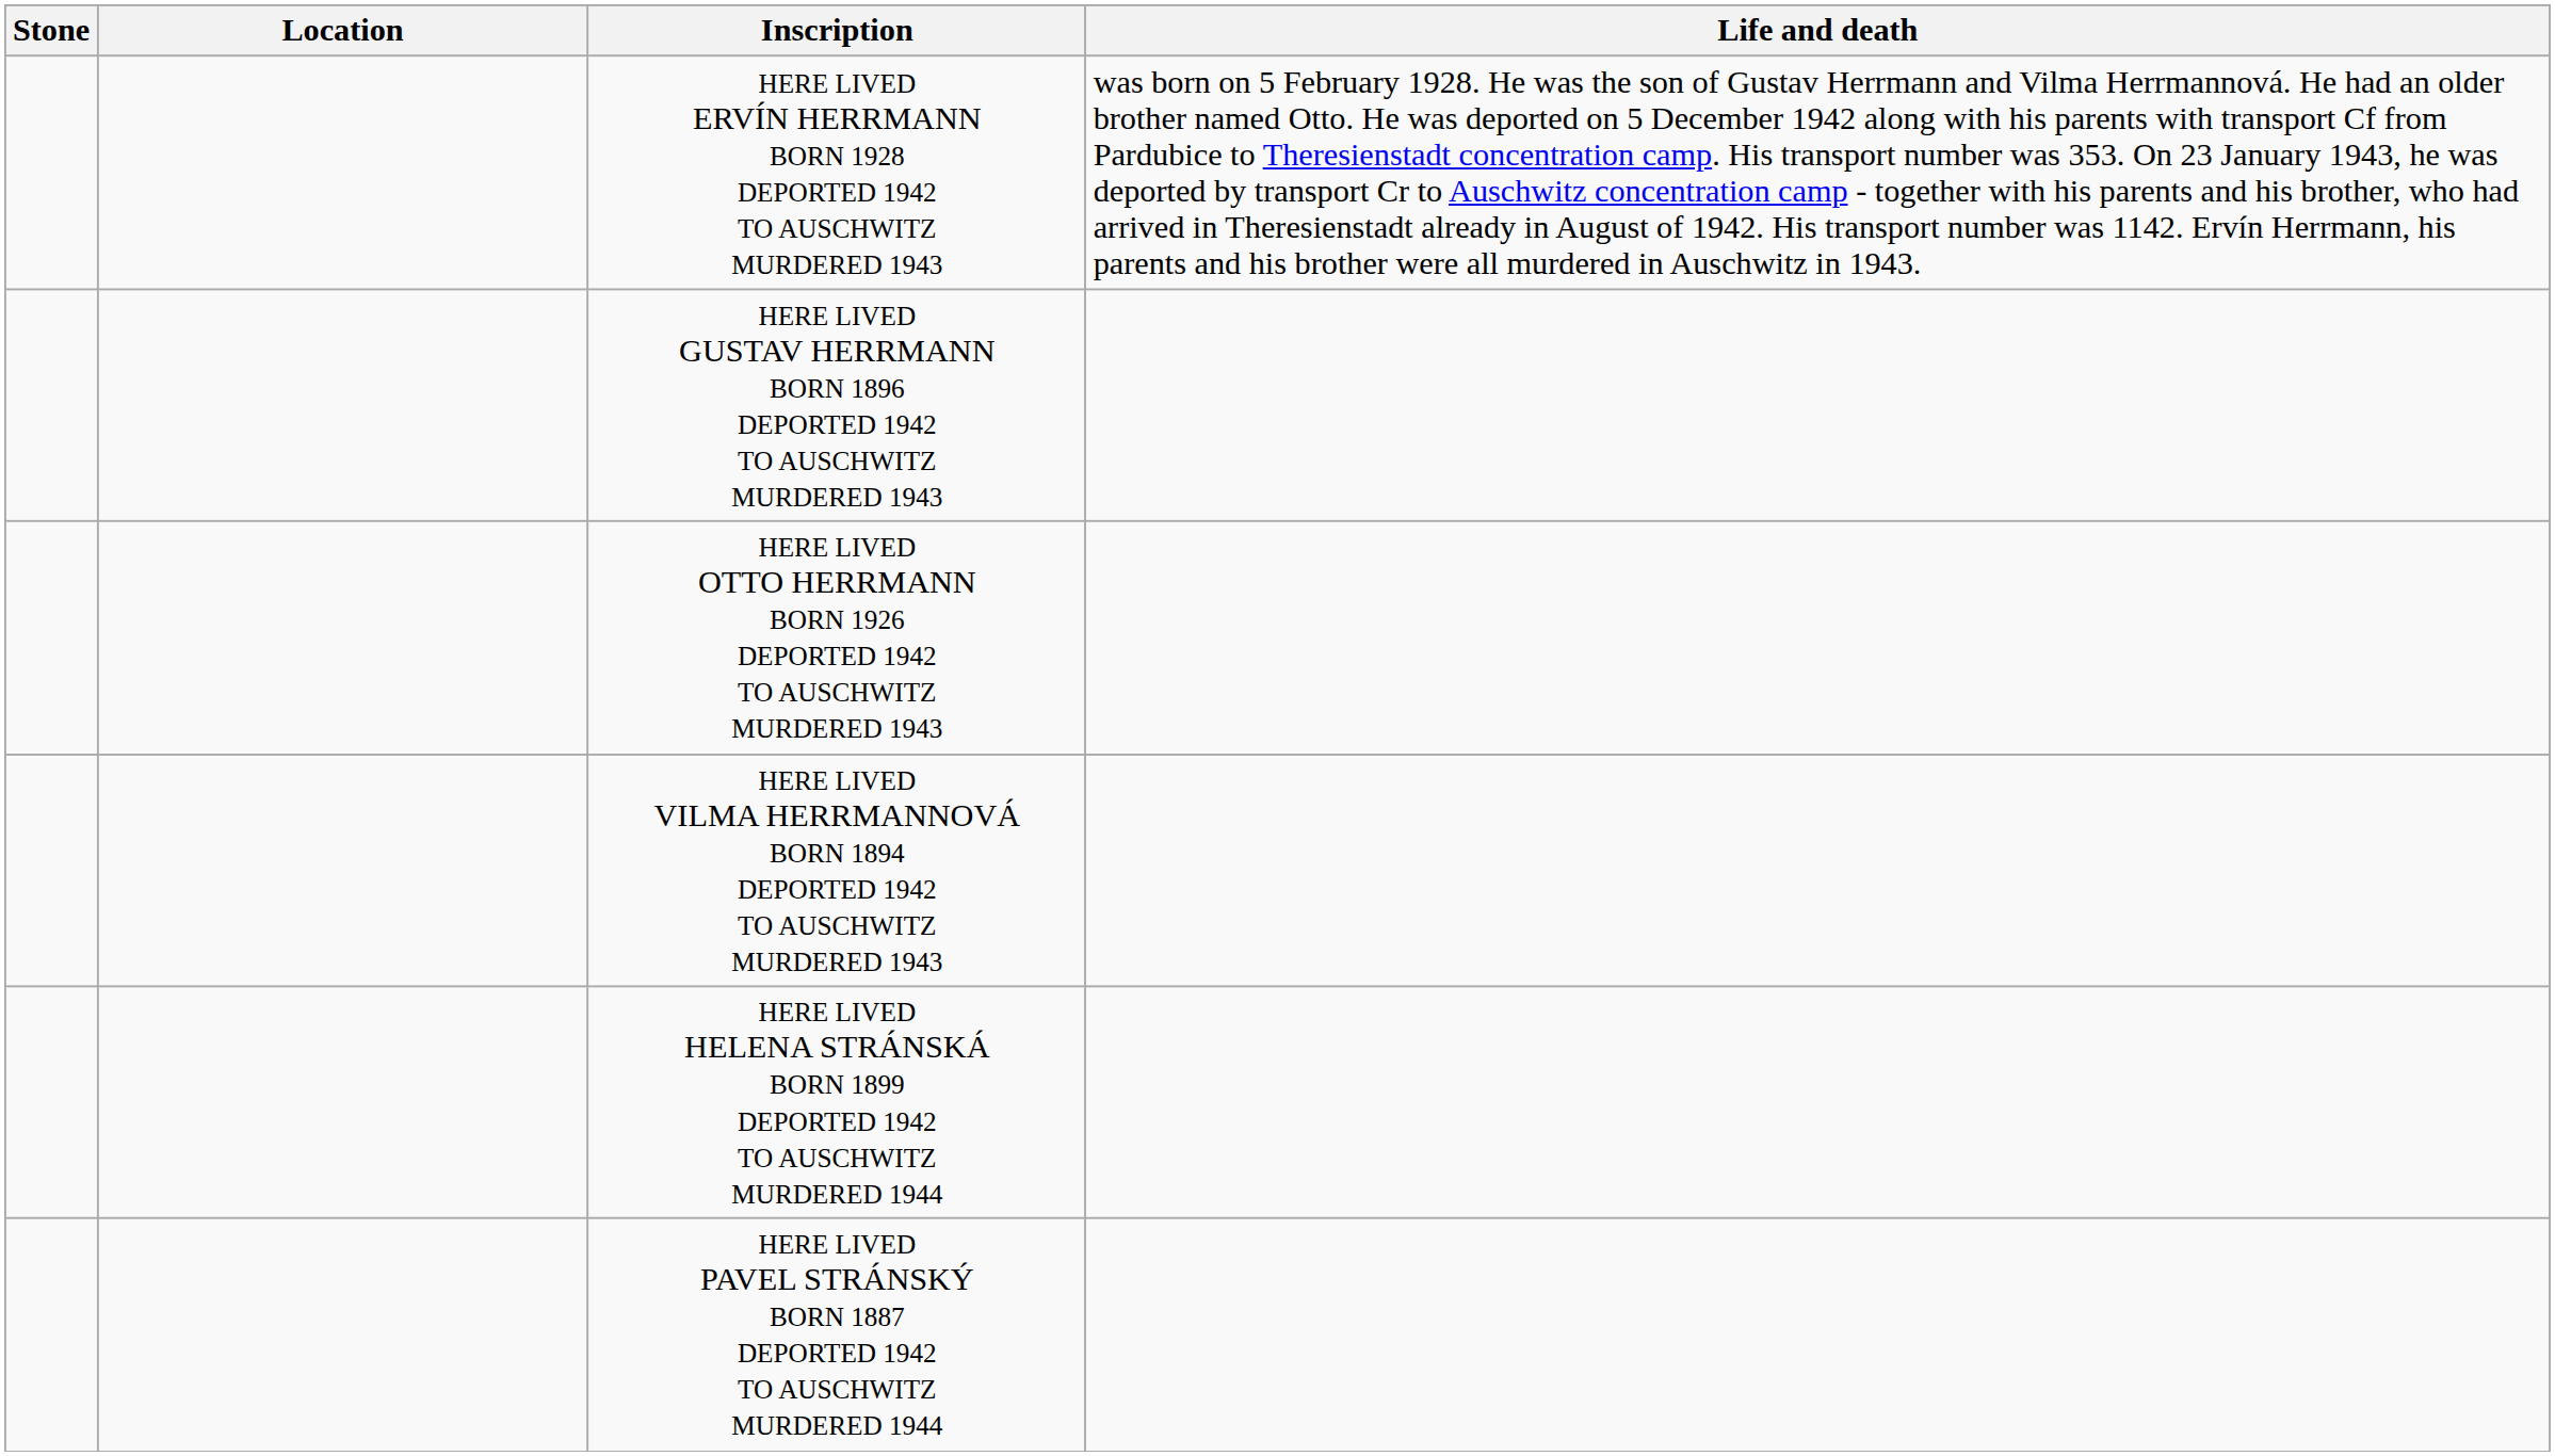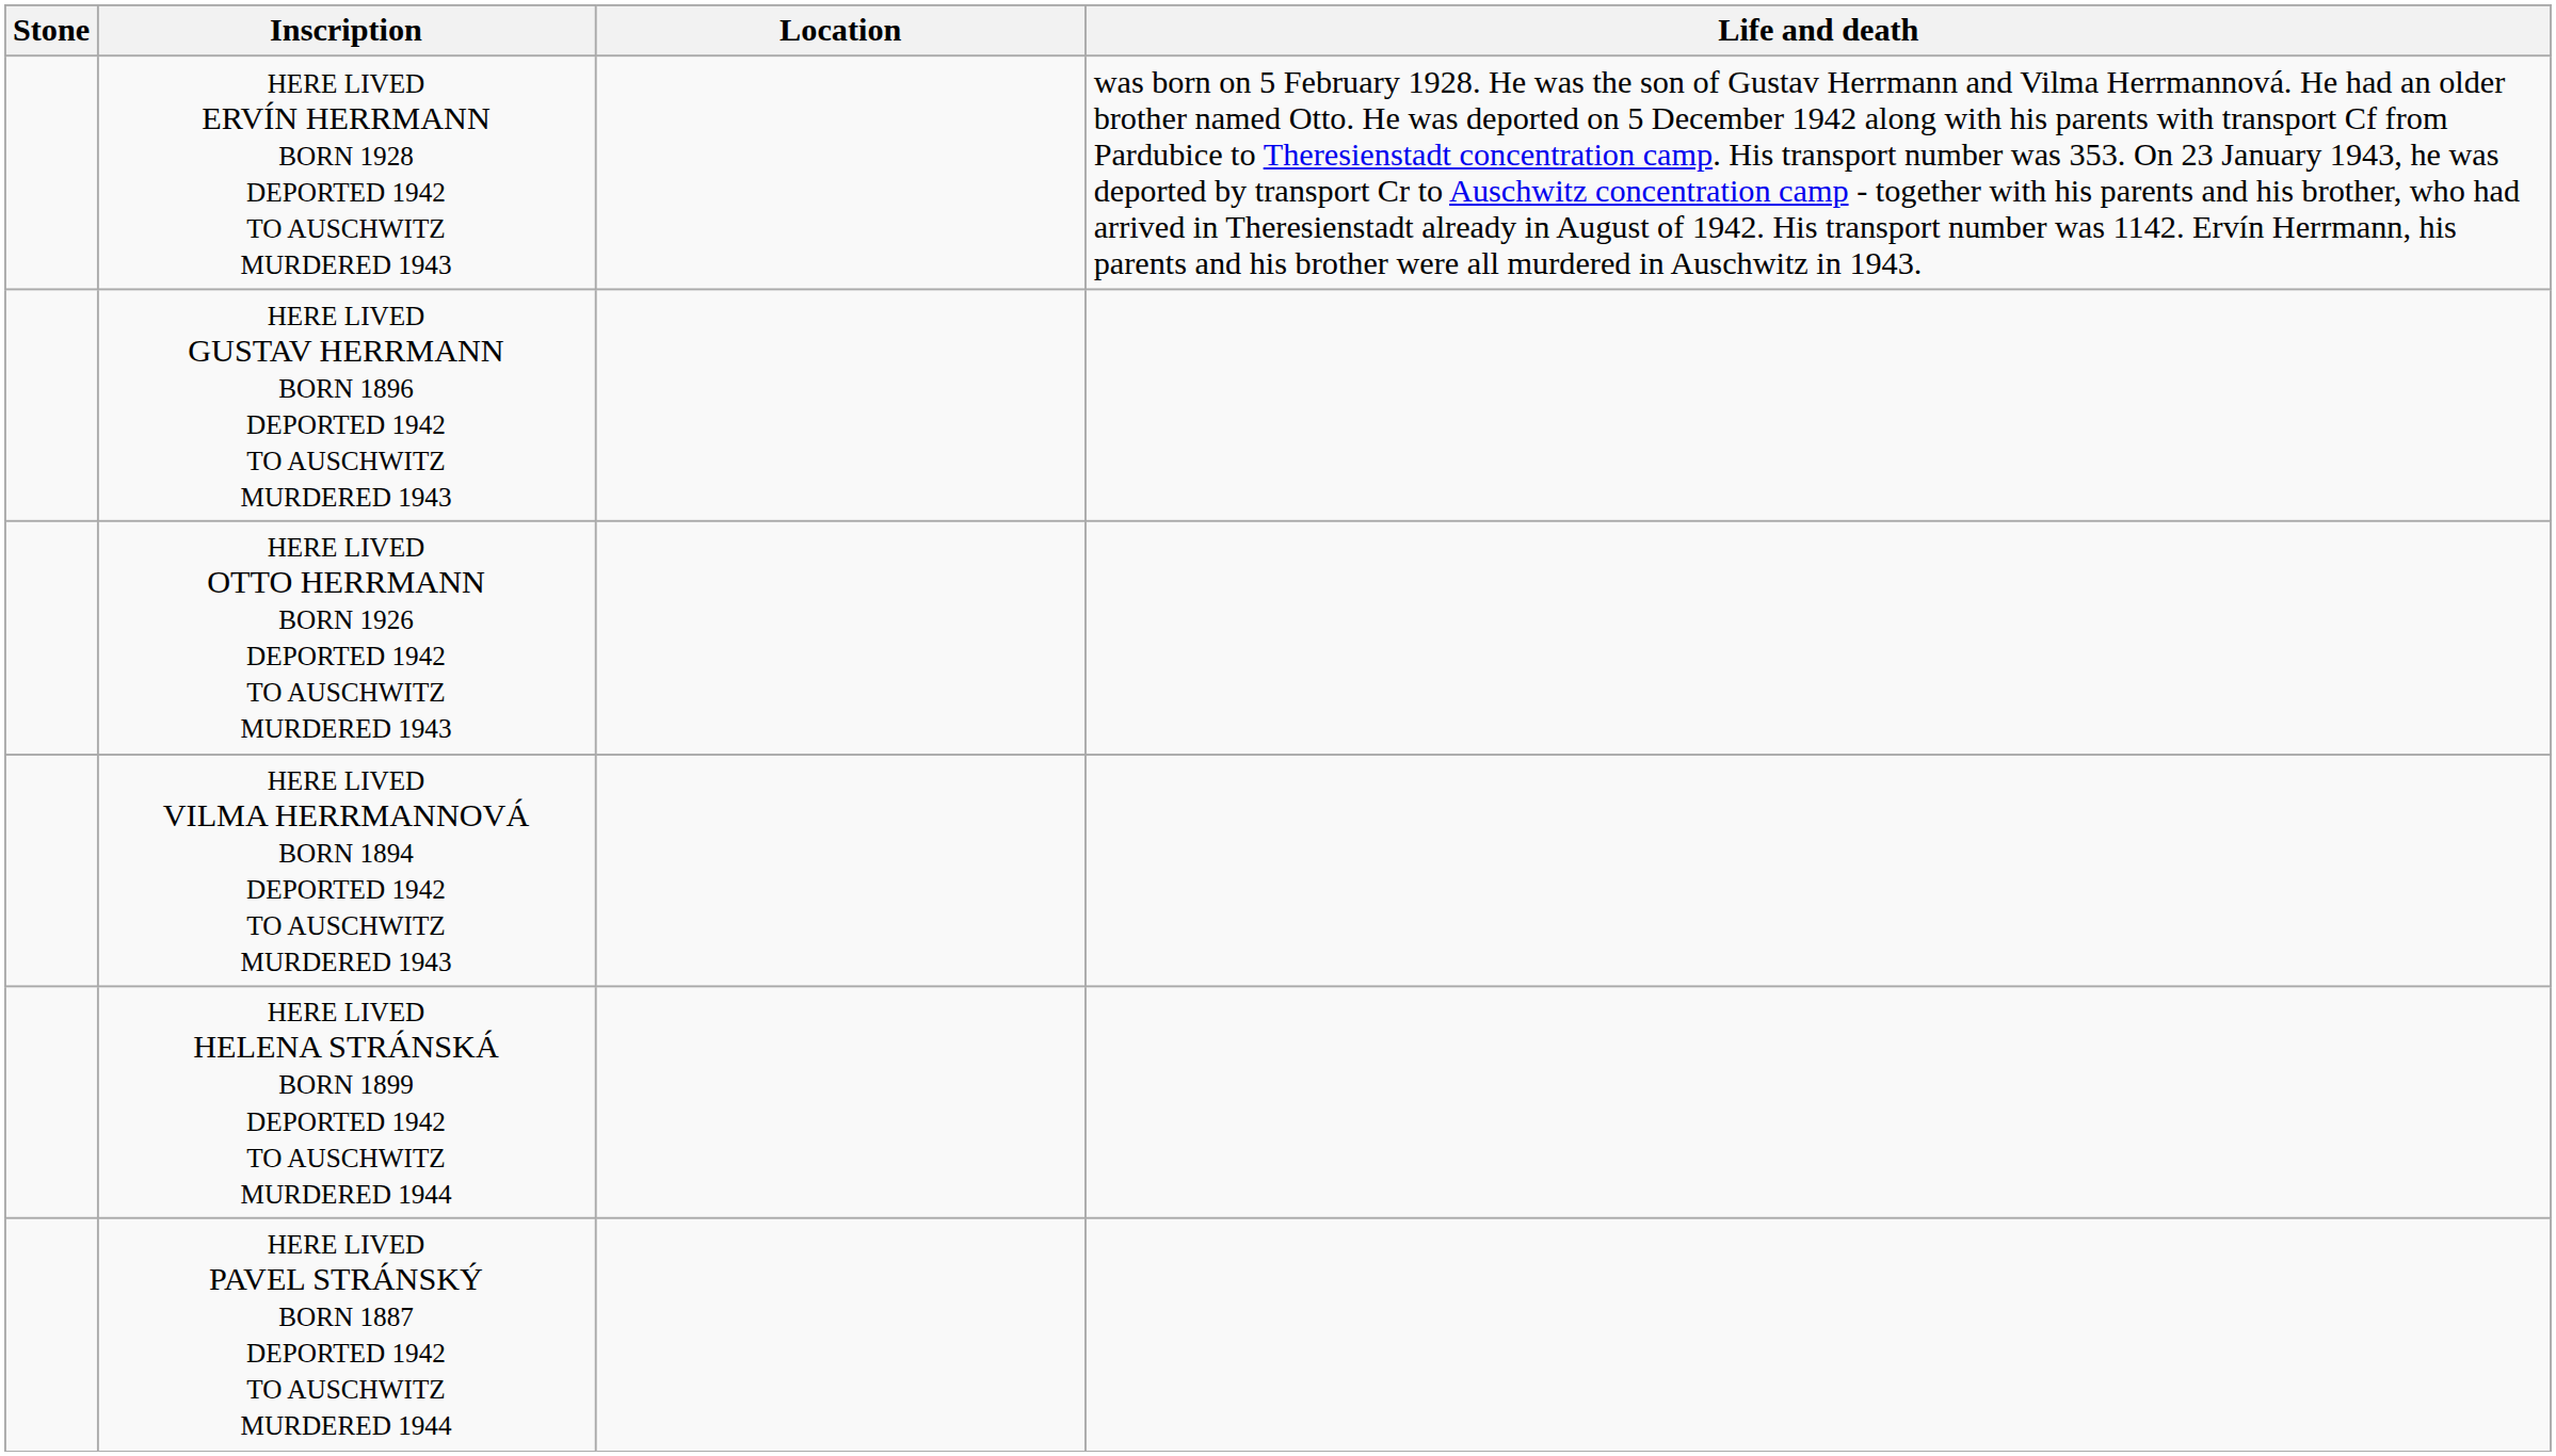columns swapped: Inscription <-> Location
